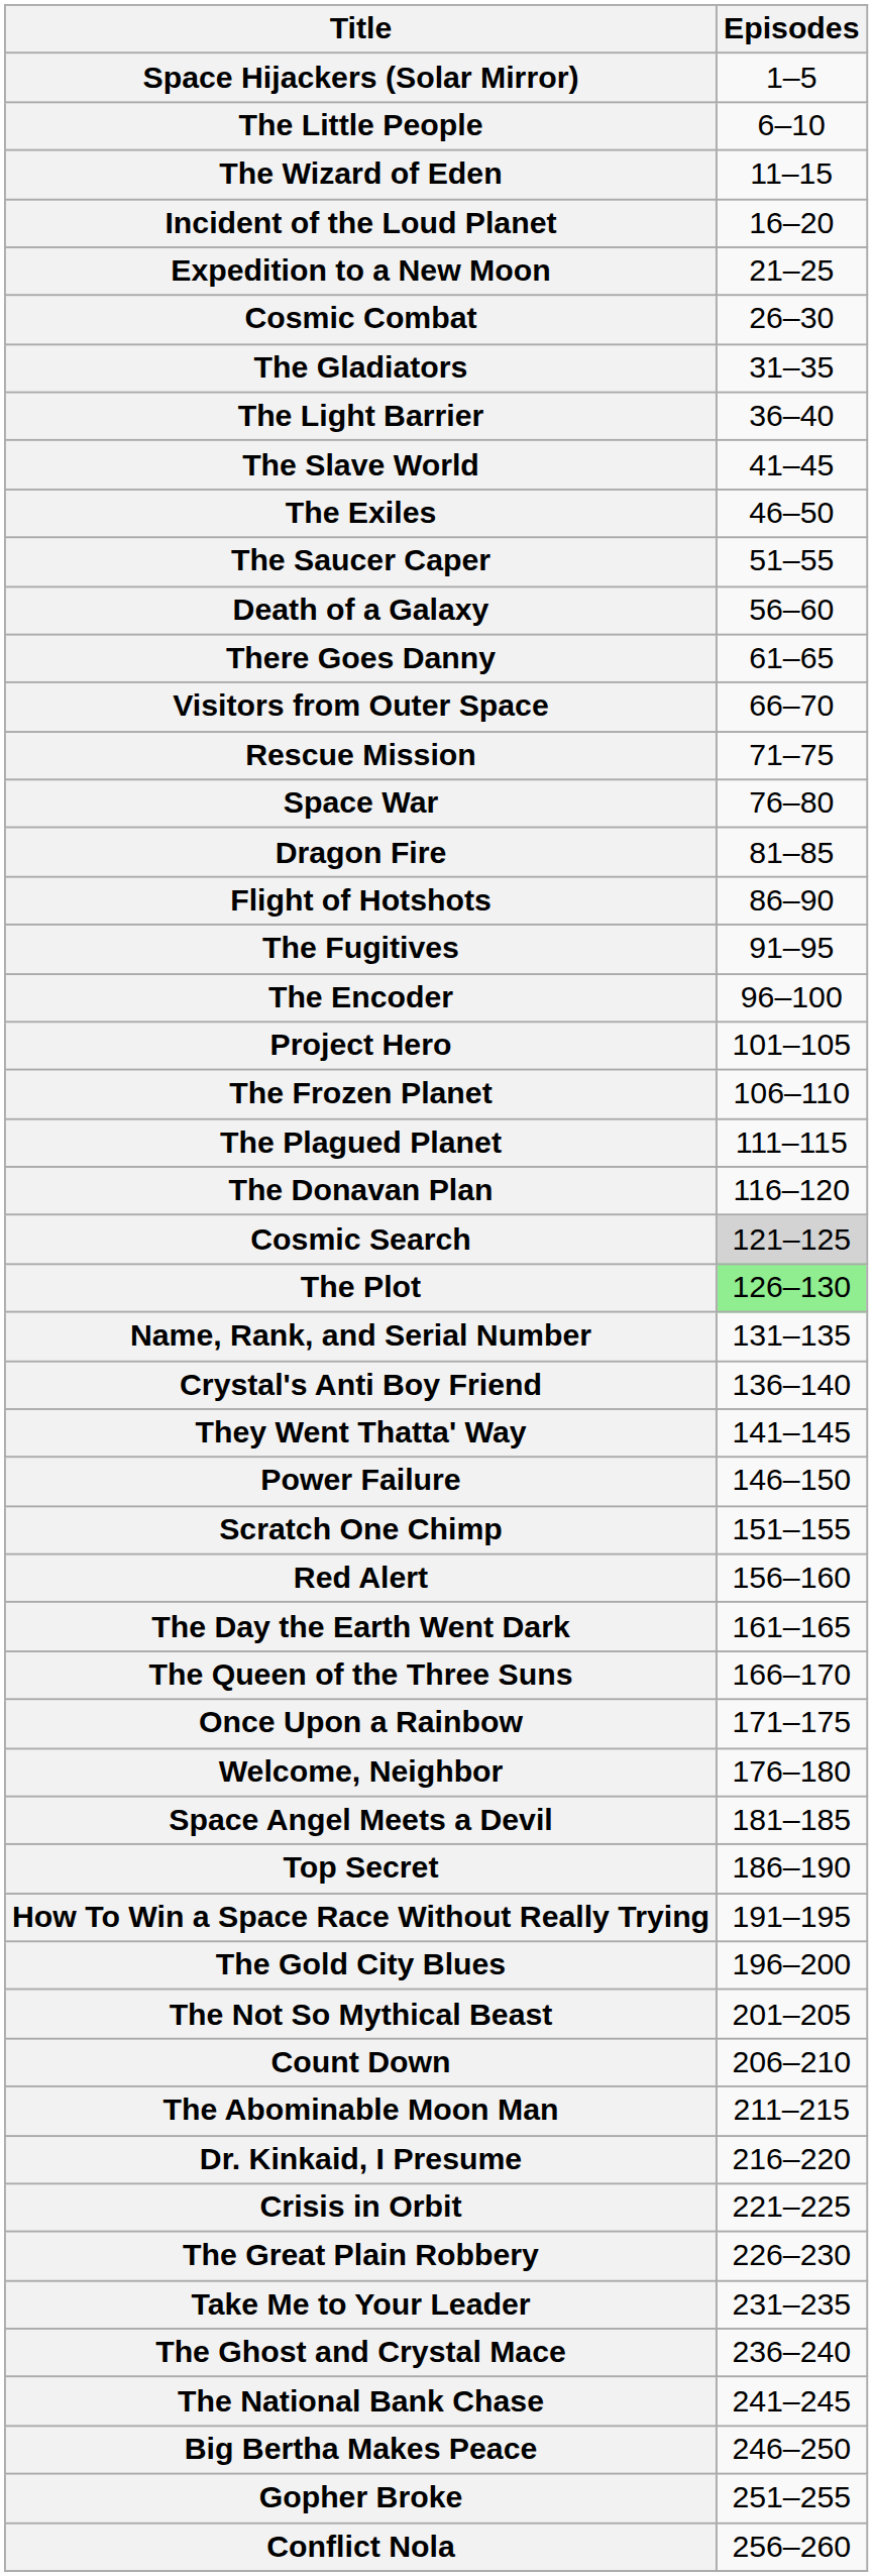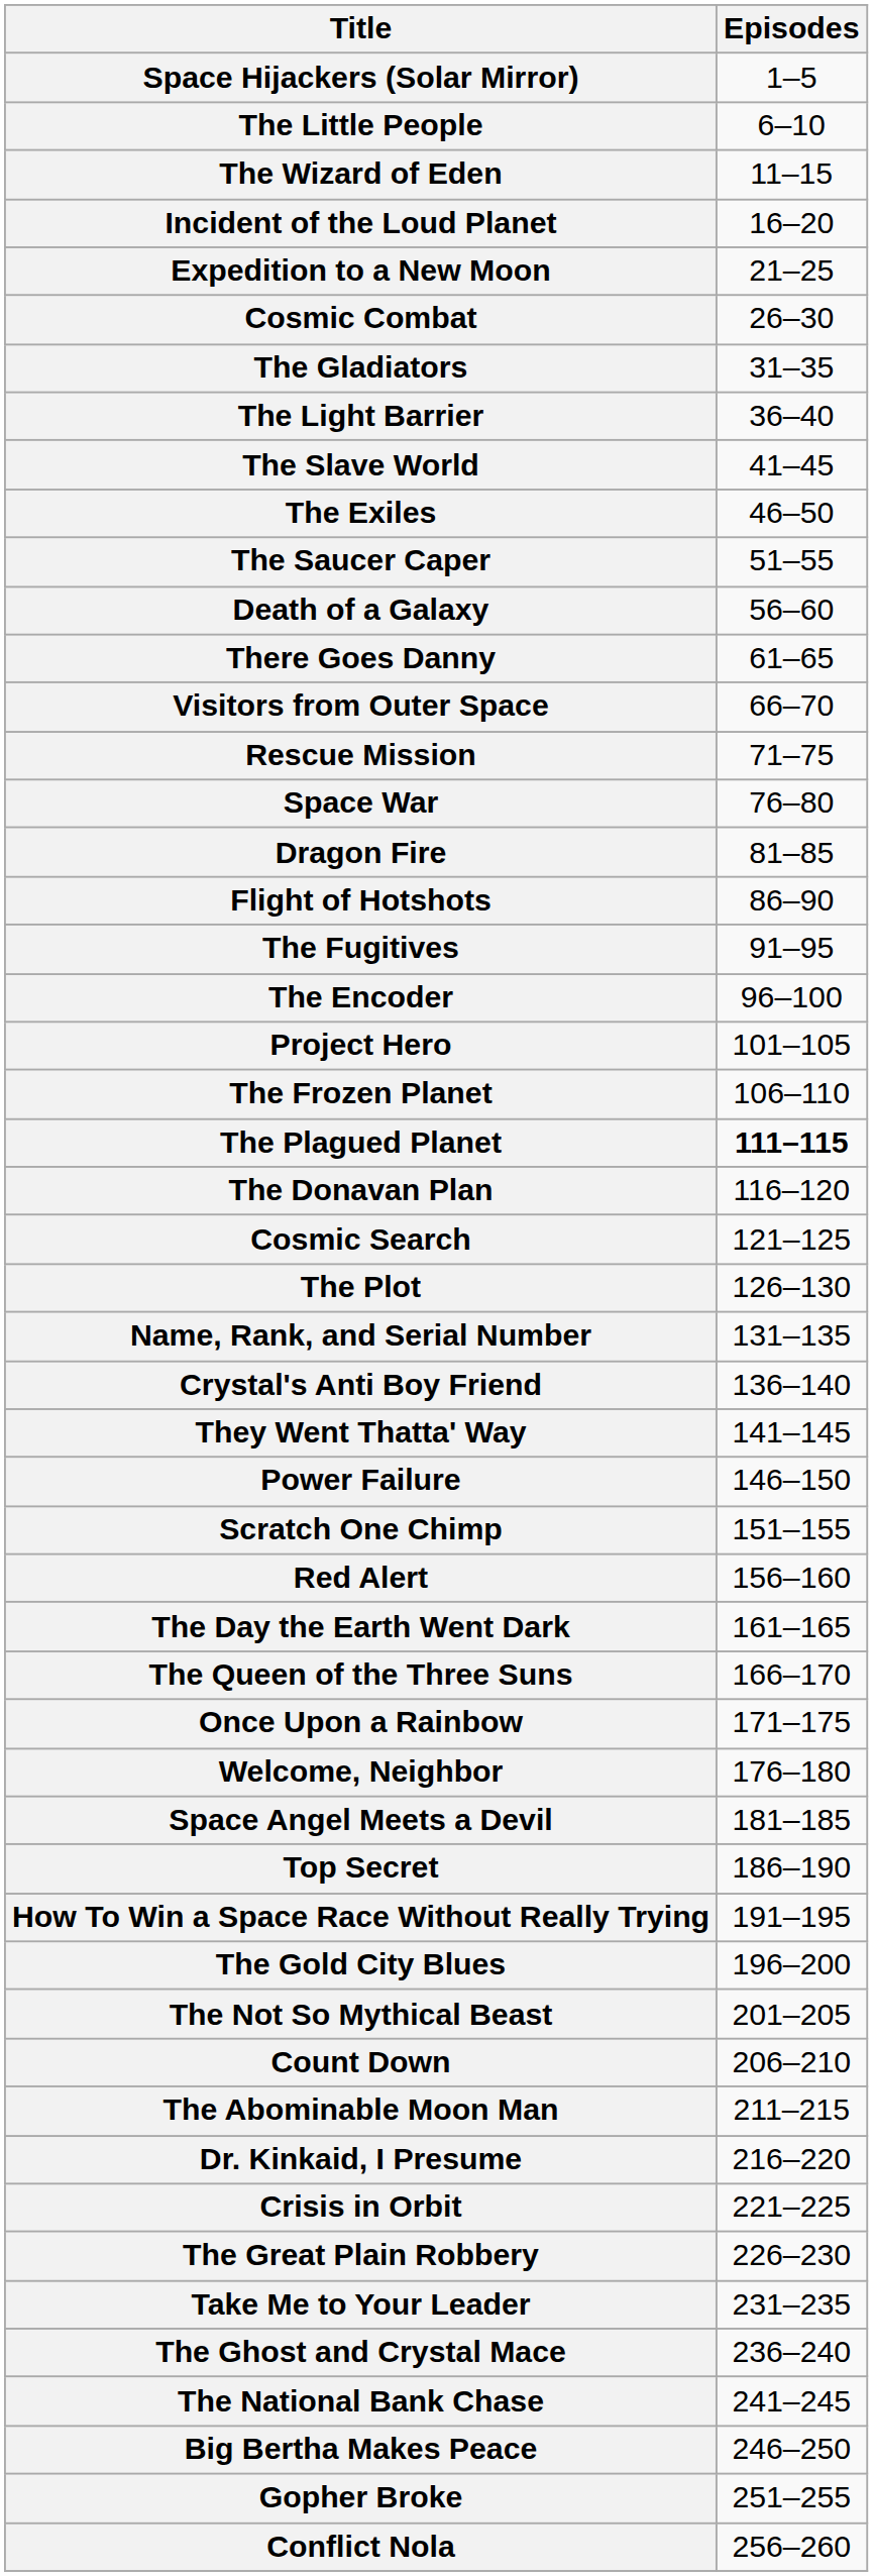The Plagued Planet | Episodes: normal -> bold
Cosmic Search | Episodes: lightgrey background -> no background
The Plot | Episodes: lightgreen background -> no background
